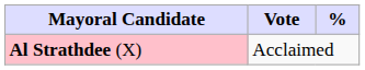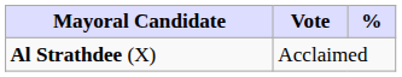Al Strathdee (X) | Mayoral Candidate: pink background -> no background
